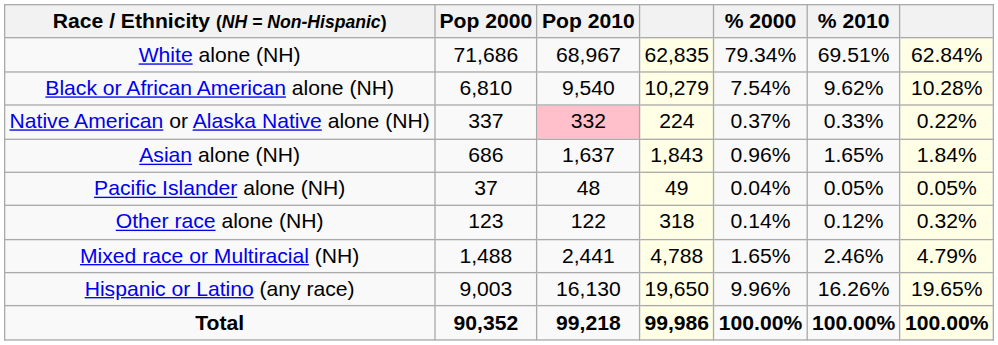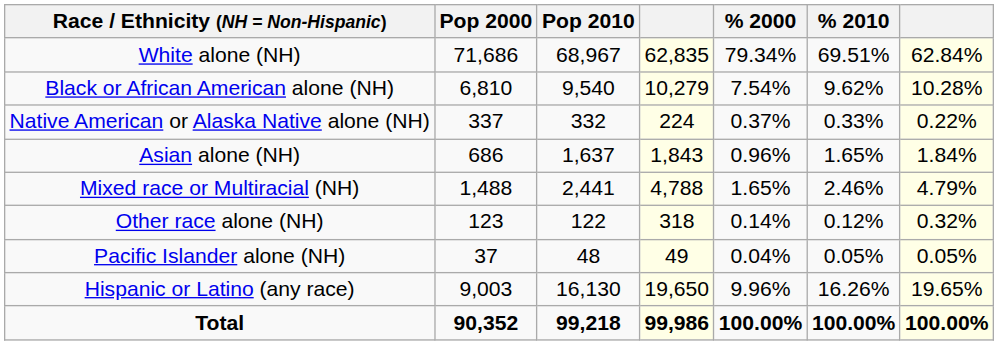Native American or Alaska Native alone (NH) | Pop 2010: pink background -> no background
rows swapped: Pacific Islander alone (NH) <-> Mixed race or Multiracial (NH)
